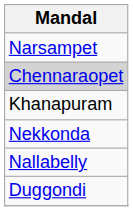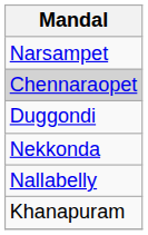row 4 | column 1: Khanapuram -> Duggondi
row 7 | column 1: Duggondi -> Khanapuram
